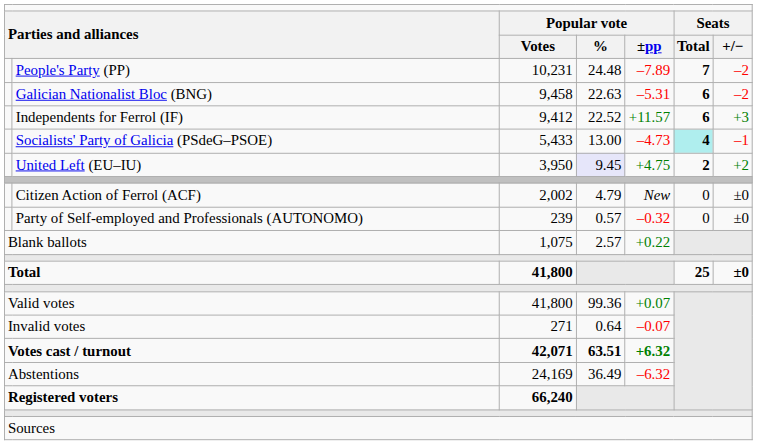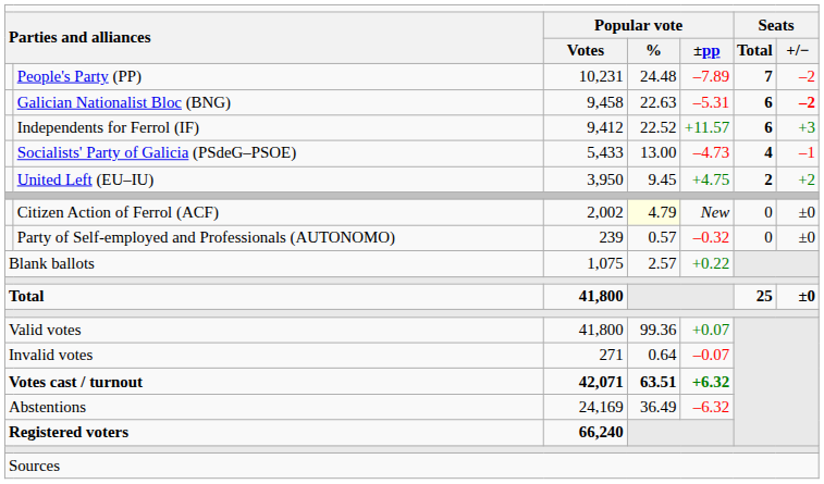Galician Nationalist Bloc (BNG) | column 7: normal -> bold
Socialists' Party of Galicia (PSdeG–PSOE) | column 6: paleturquoise background -> no background
United Left (EU–IU) | column 4: lavender background -> no background
Citizen Action of Ferrol (ACF) | column 4: no background -> lightyellow background
